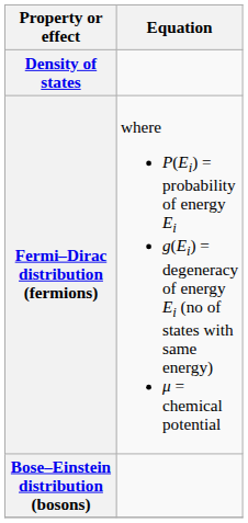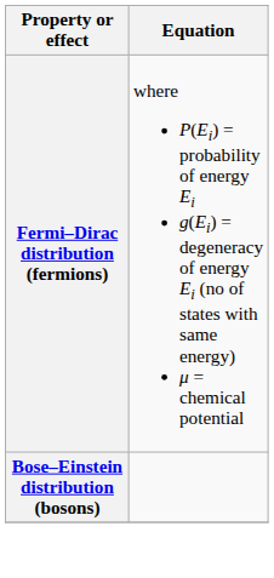- row: Density of states
